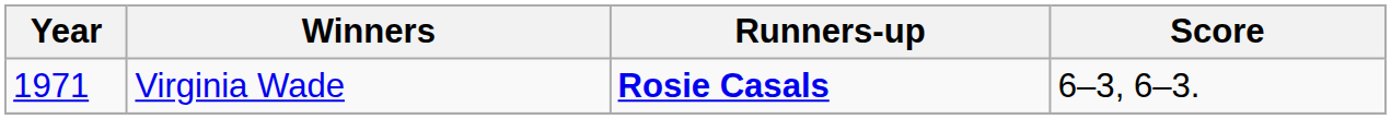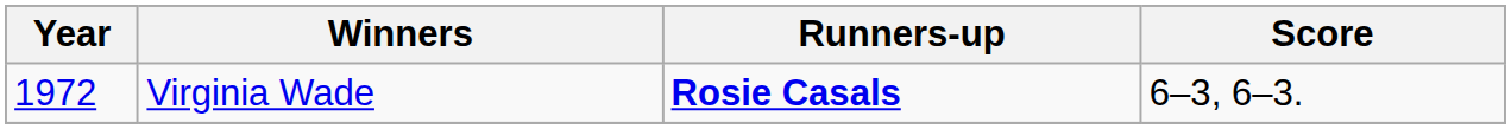Virginia Wade | Year: 1971 -> 1972
